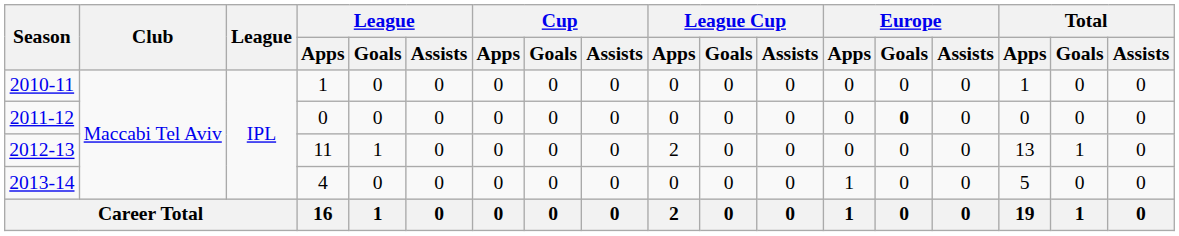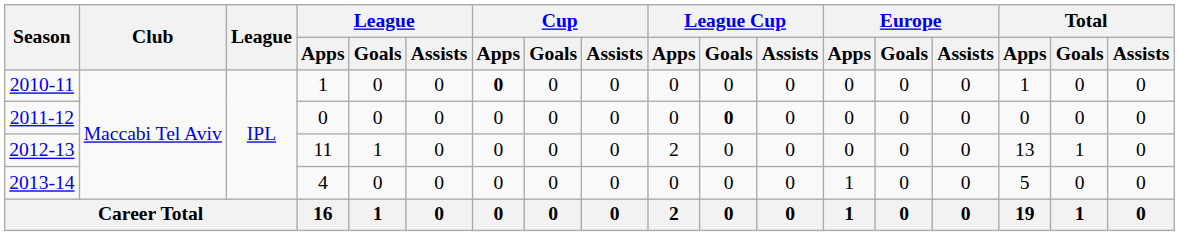2010-11 | Cup / Apps: normal -> bold
2011-12 | League Cup / Goals: normal -> bold
2011-12 | Europe / Goals: bold -> normal
